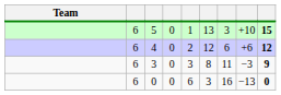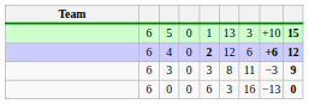4 | column 5: normal -> bold
4 | column 8: normal -> bold
